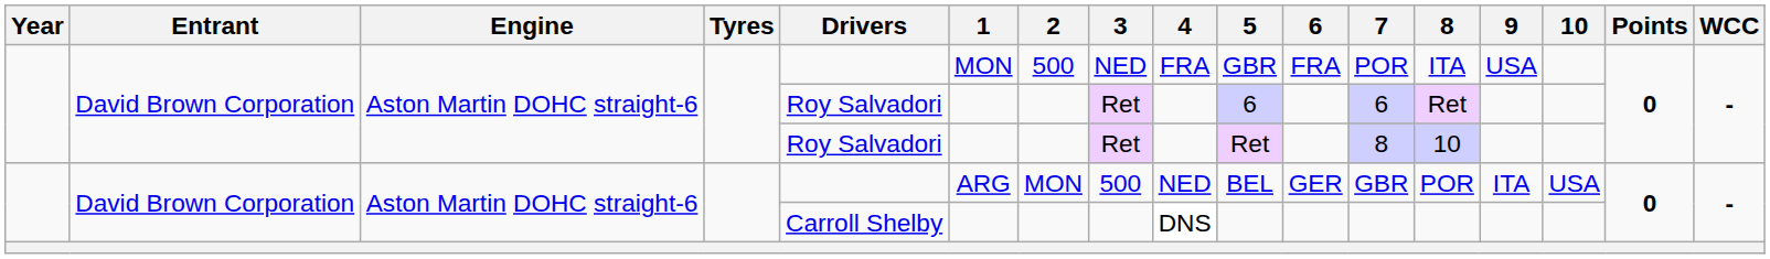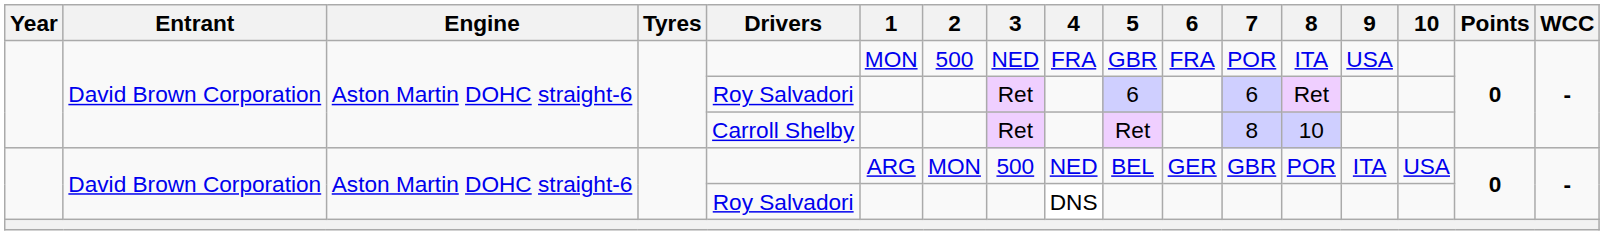row 4 | Drivers: Roy Salvadori -> Carroll Shelby
row 6 | Drivers: Carroll Shelby -> Roy Salvadori
